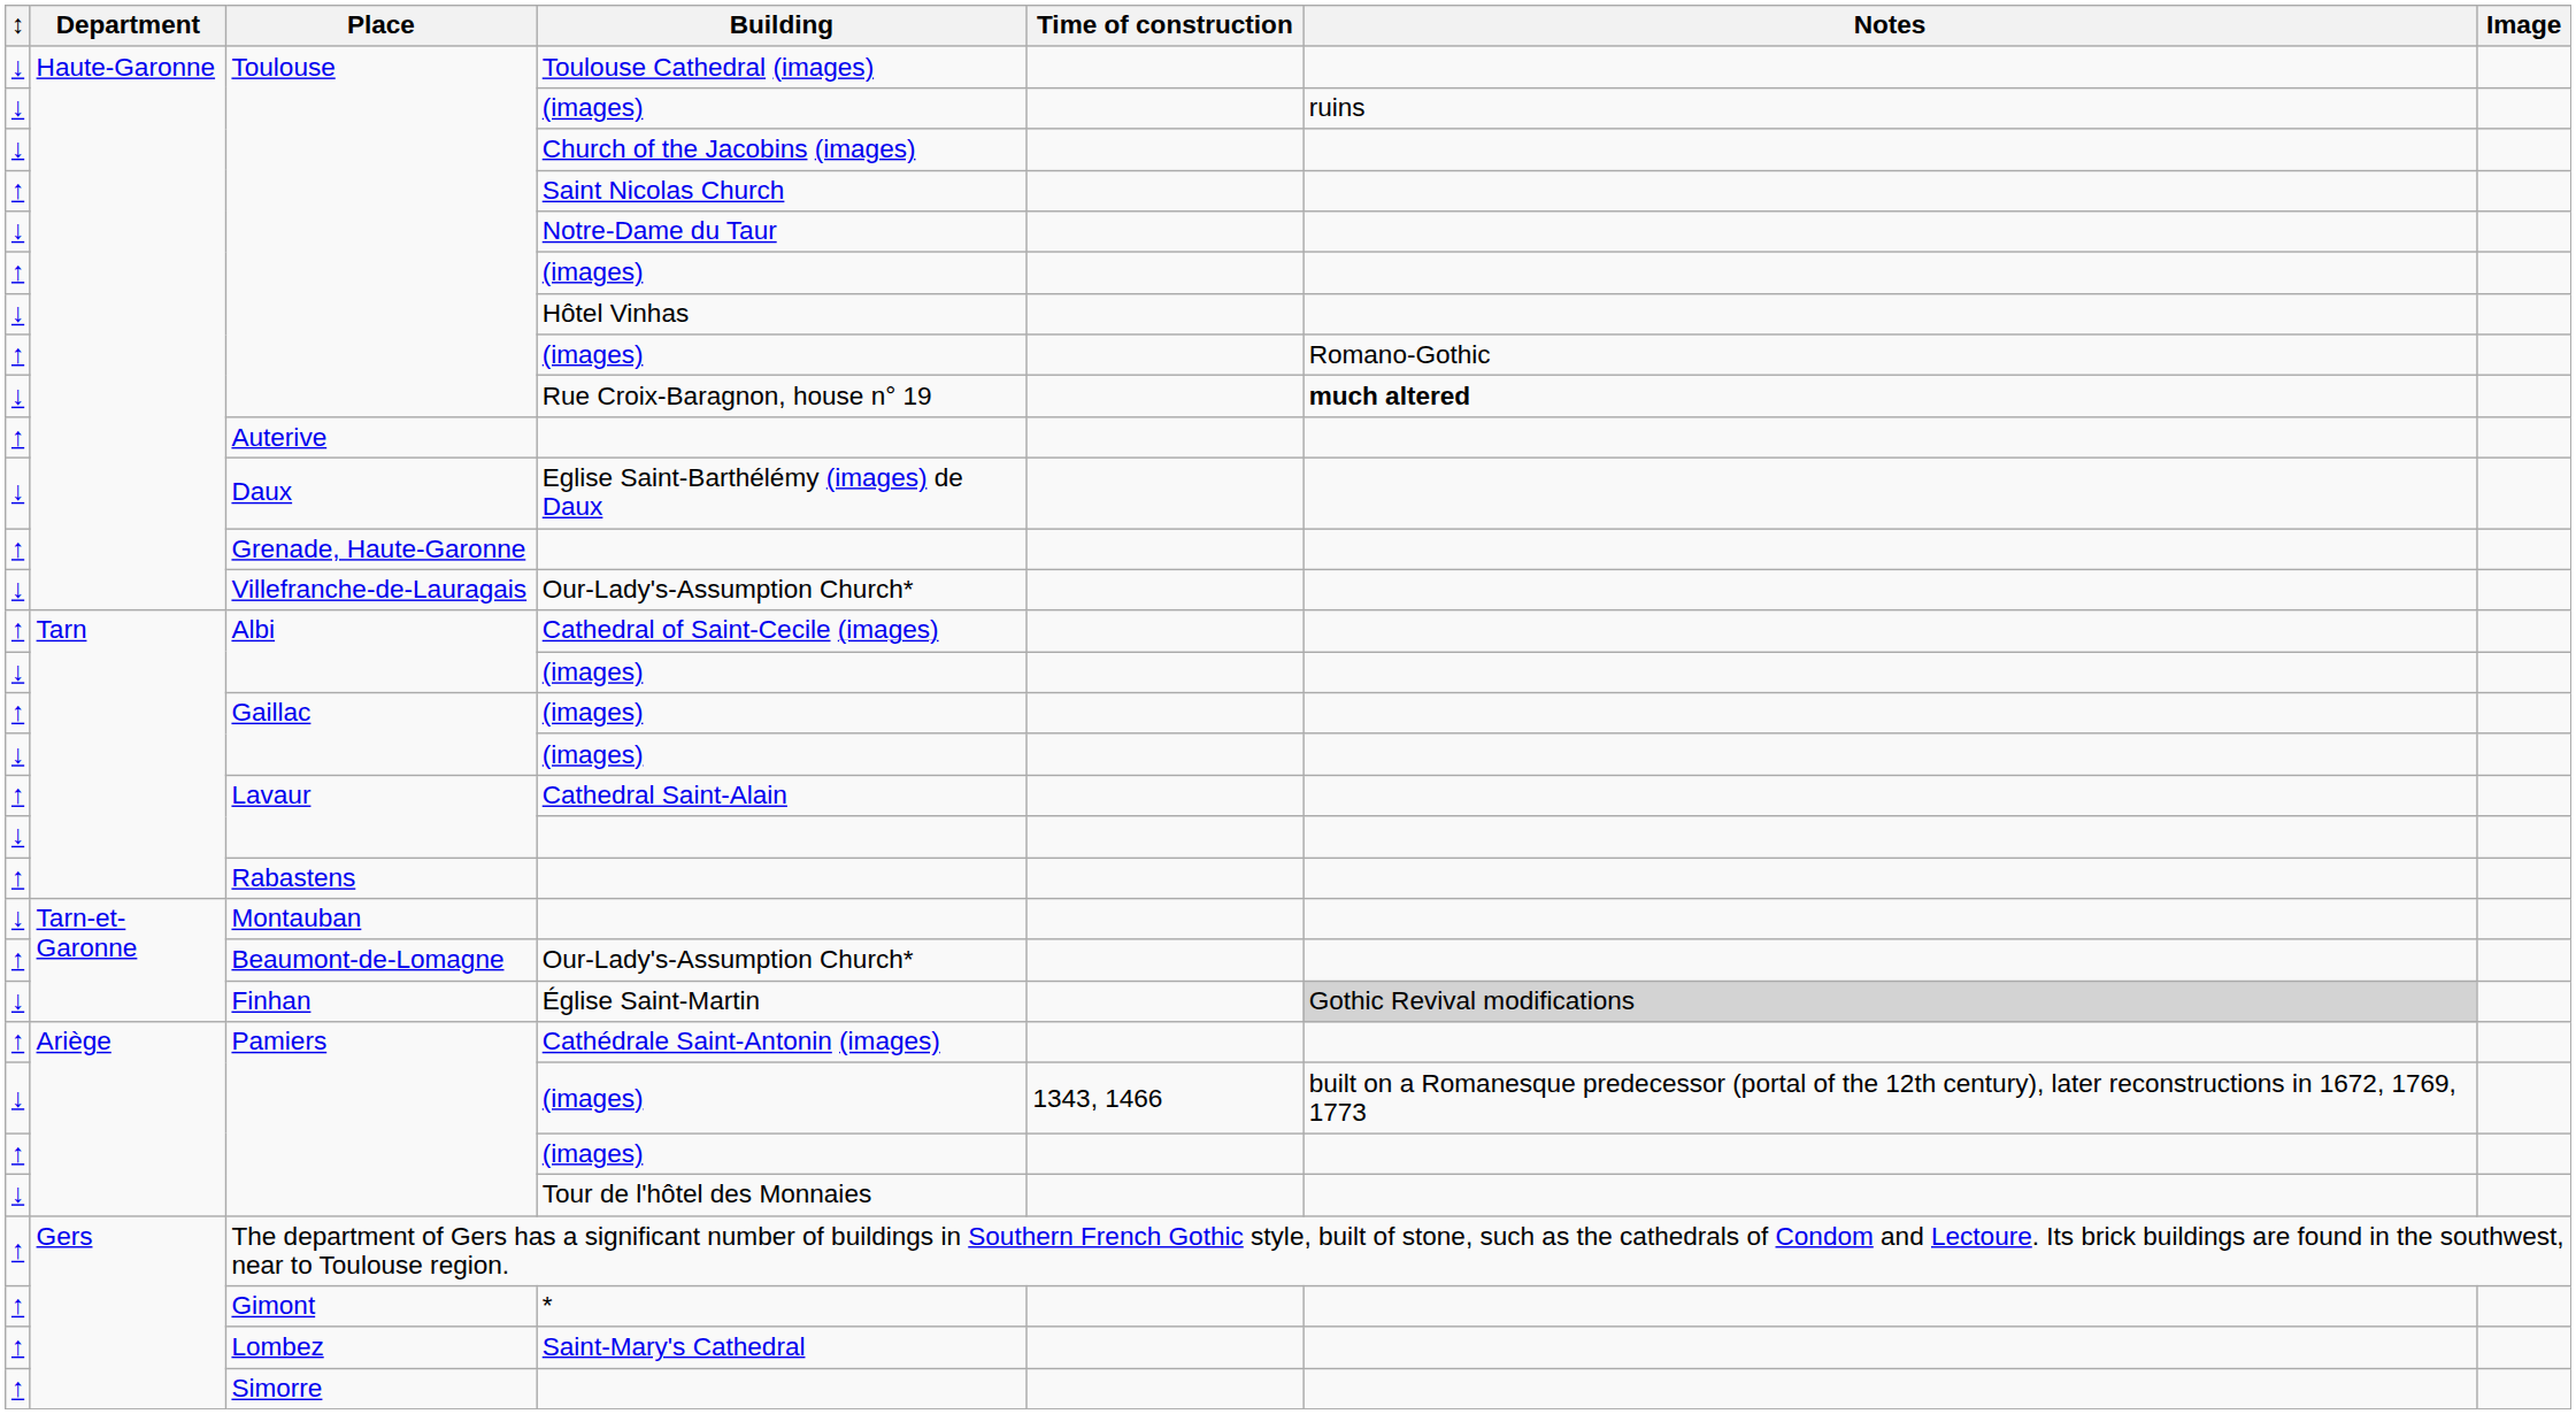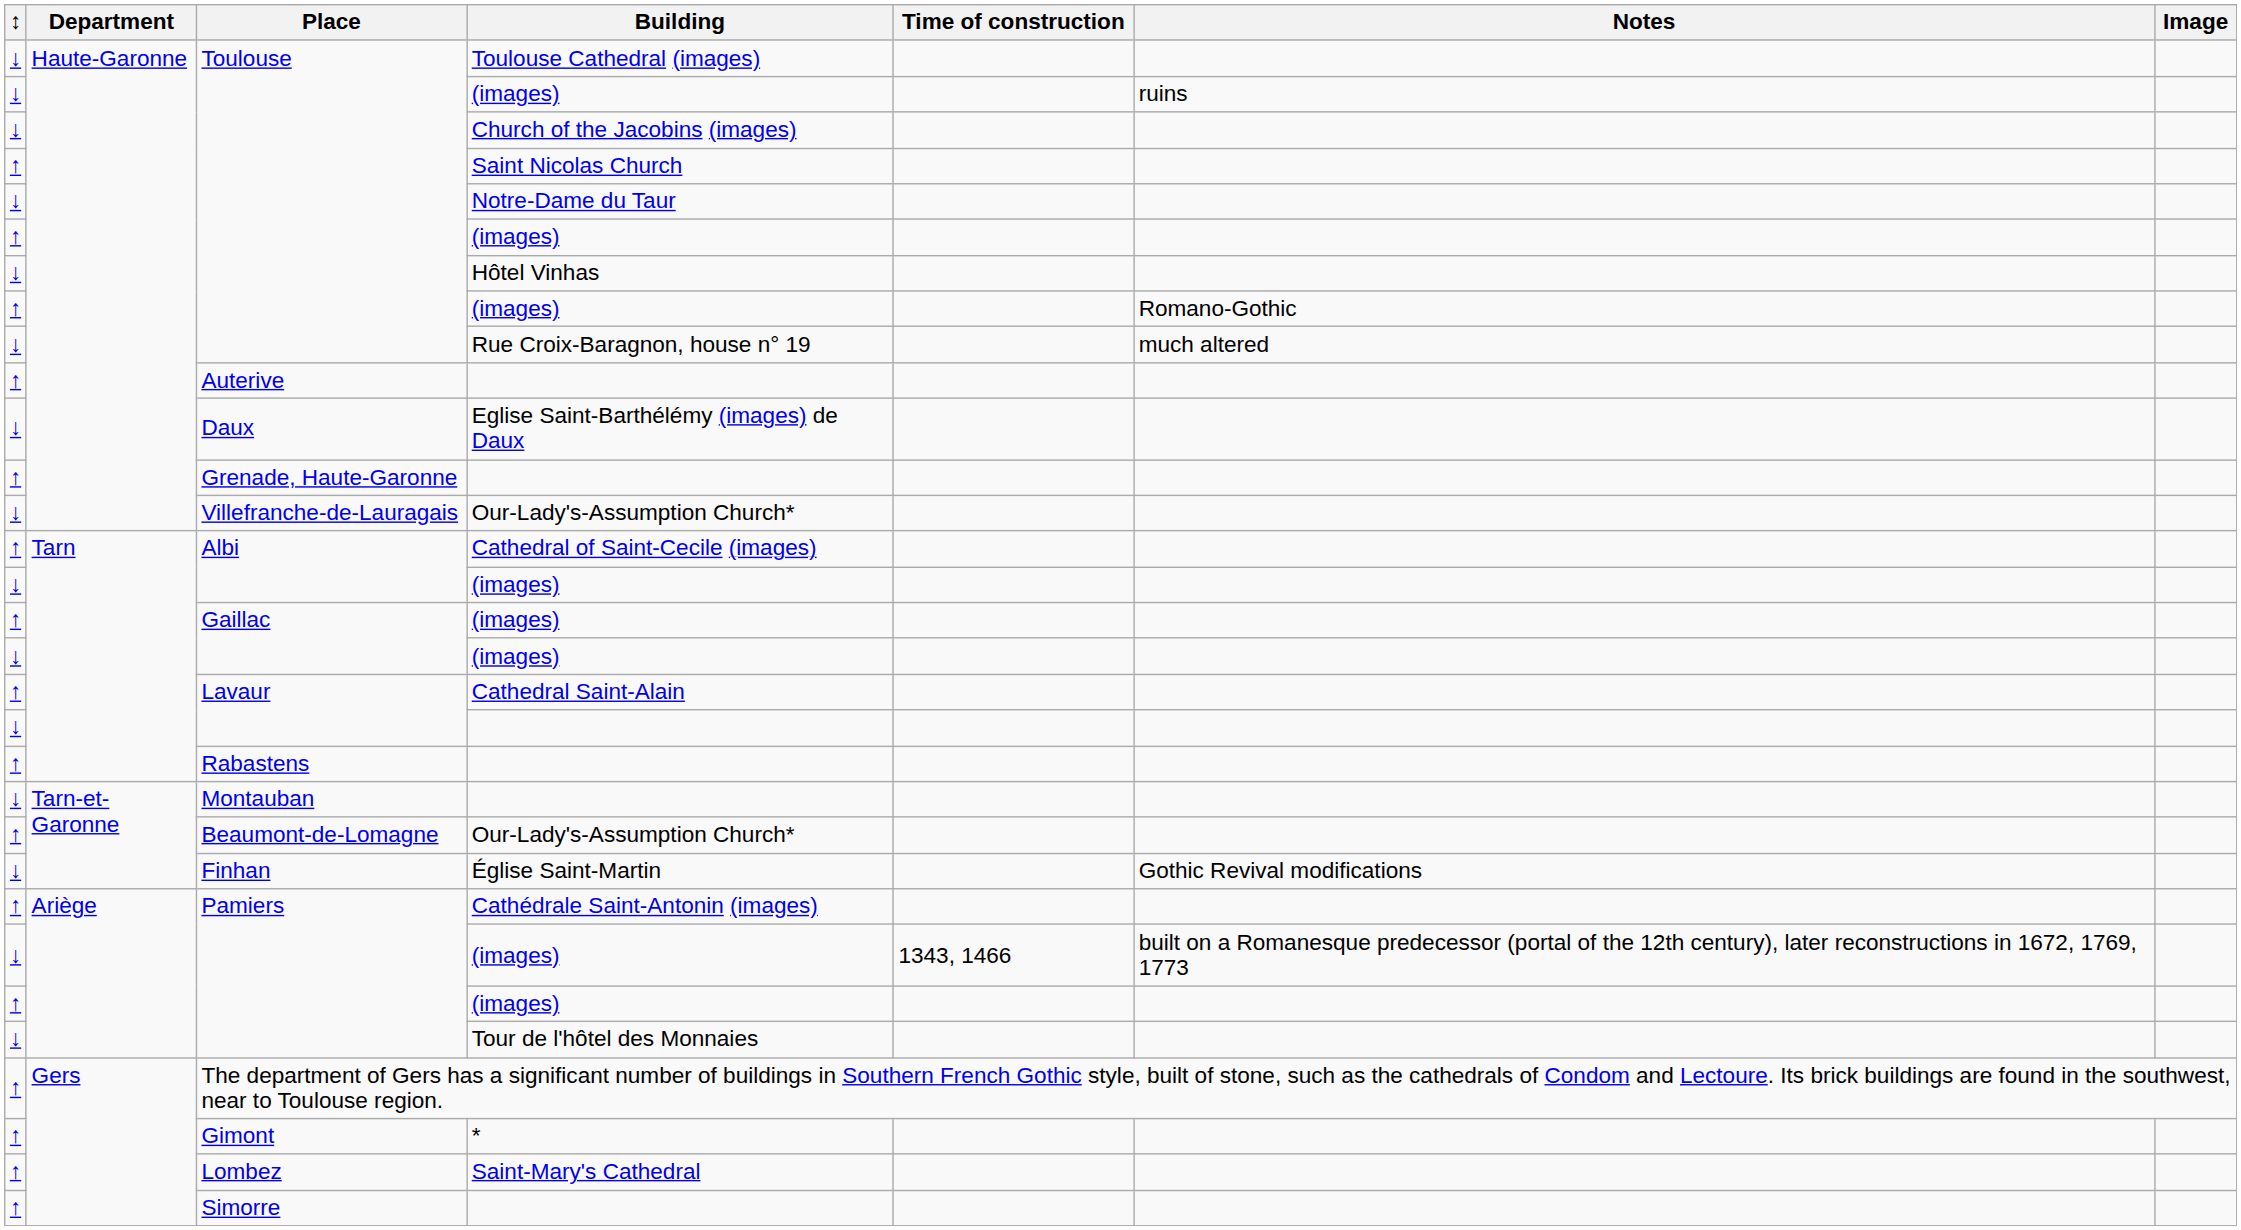Rue Croix-Baragnon, house n° 19 | Notes: bold -> normal
Église Saint-Martin | Notes: lightgrey background -> no background
